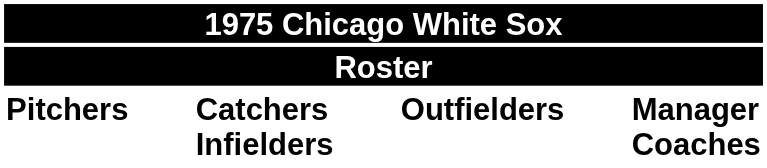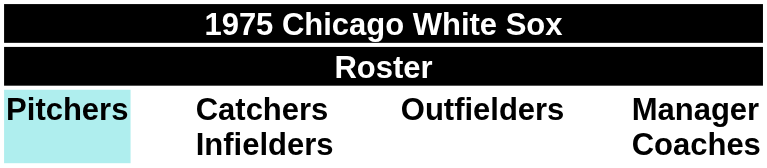Pitchers | column 1: no background -> paleturquoise background
